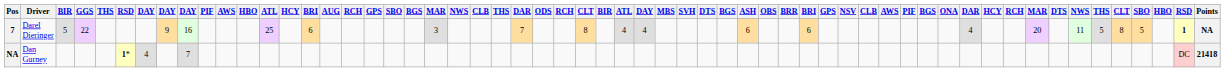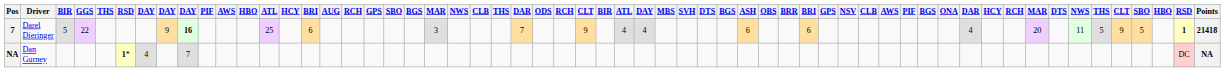row 2 | column 9: normal -> bold
row 2 | column 28: 8 -> 9
row 2 | column 54: 8 -> 9
row 2 | Points: NA -> 21418
row 3 | Points: 21418 -> NA
